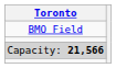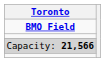row 2 | Toronto: normal -> bold
